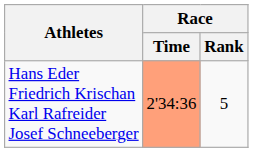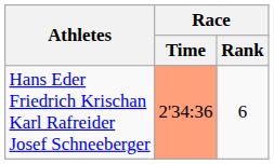row 3 | Race / Rank: 5 -> 6
